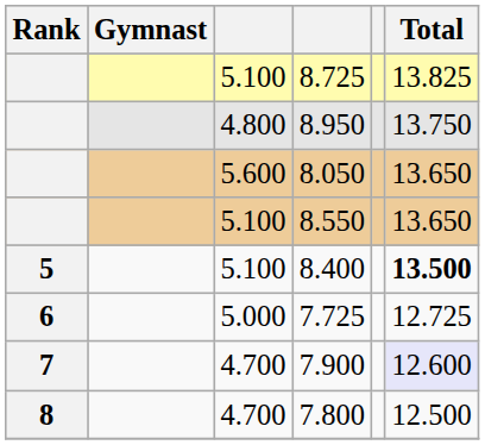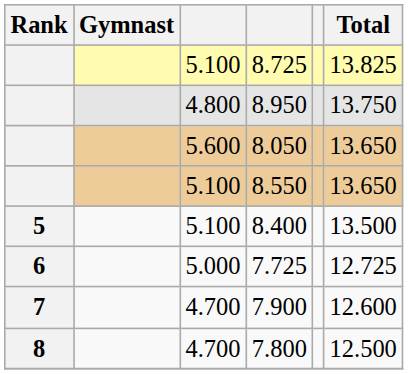8.400 | Total: bold -> normal
7.900 | Total: lavender background -> no background
